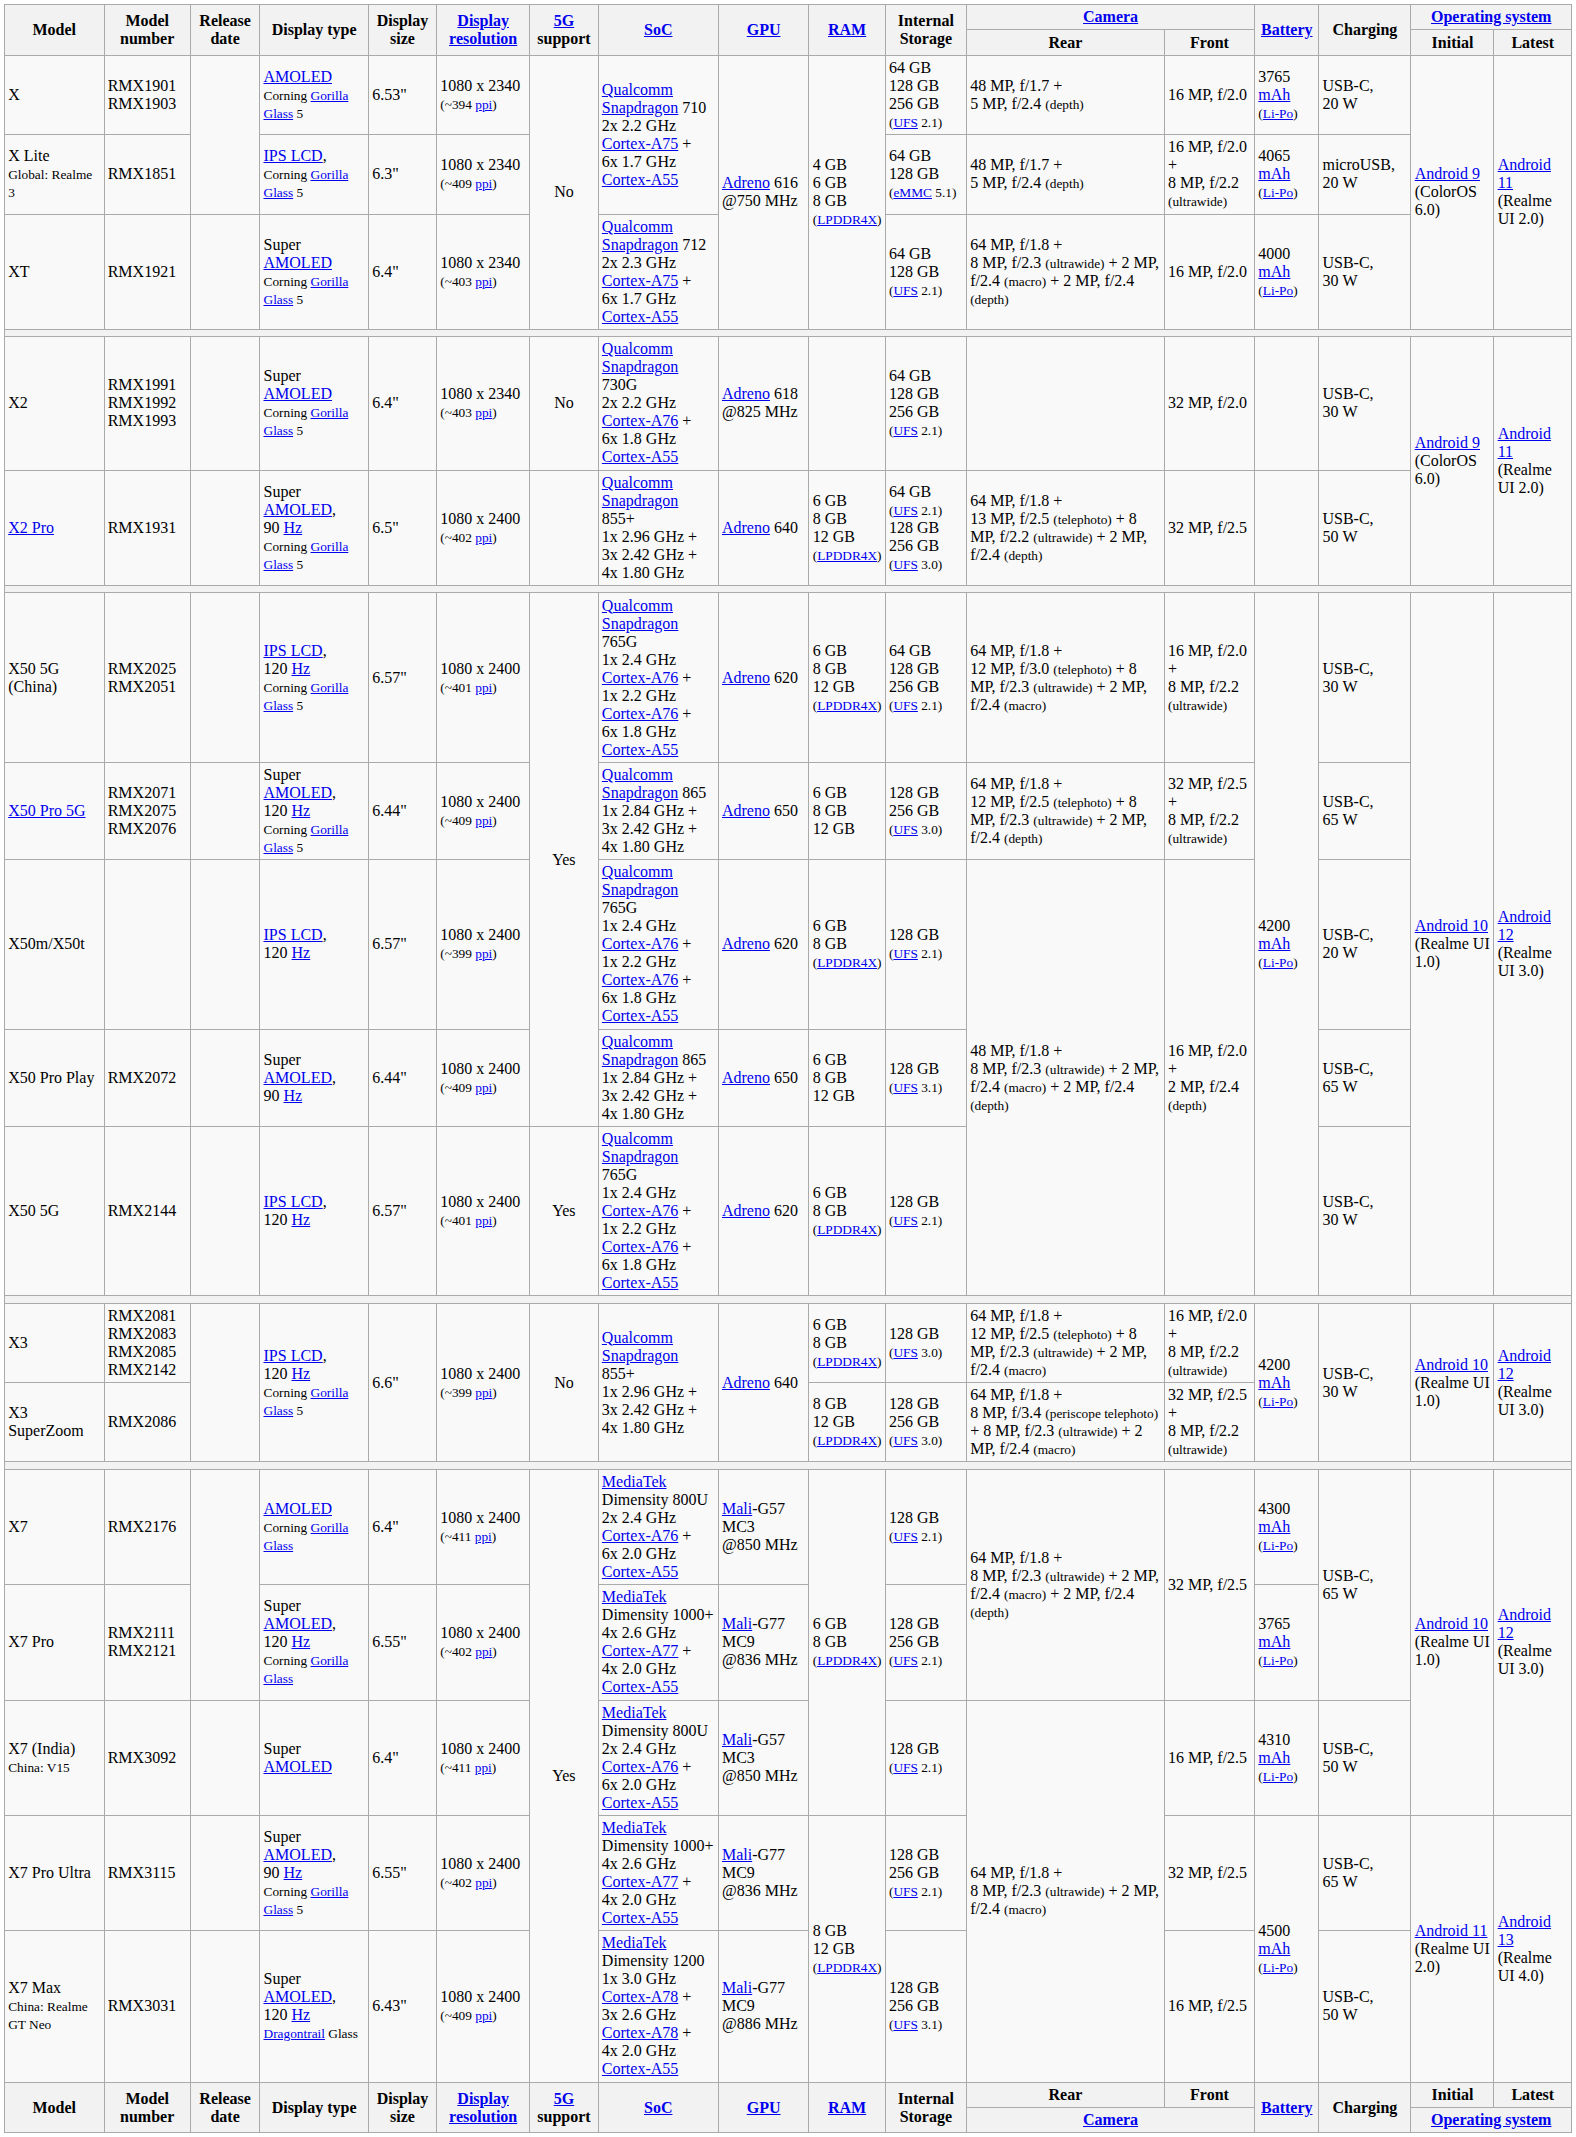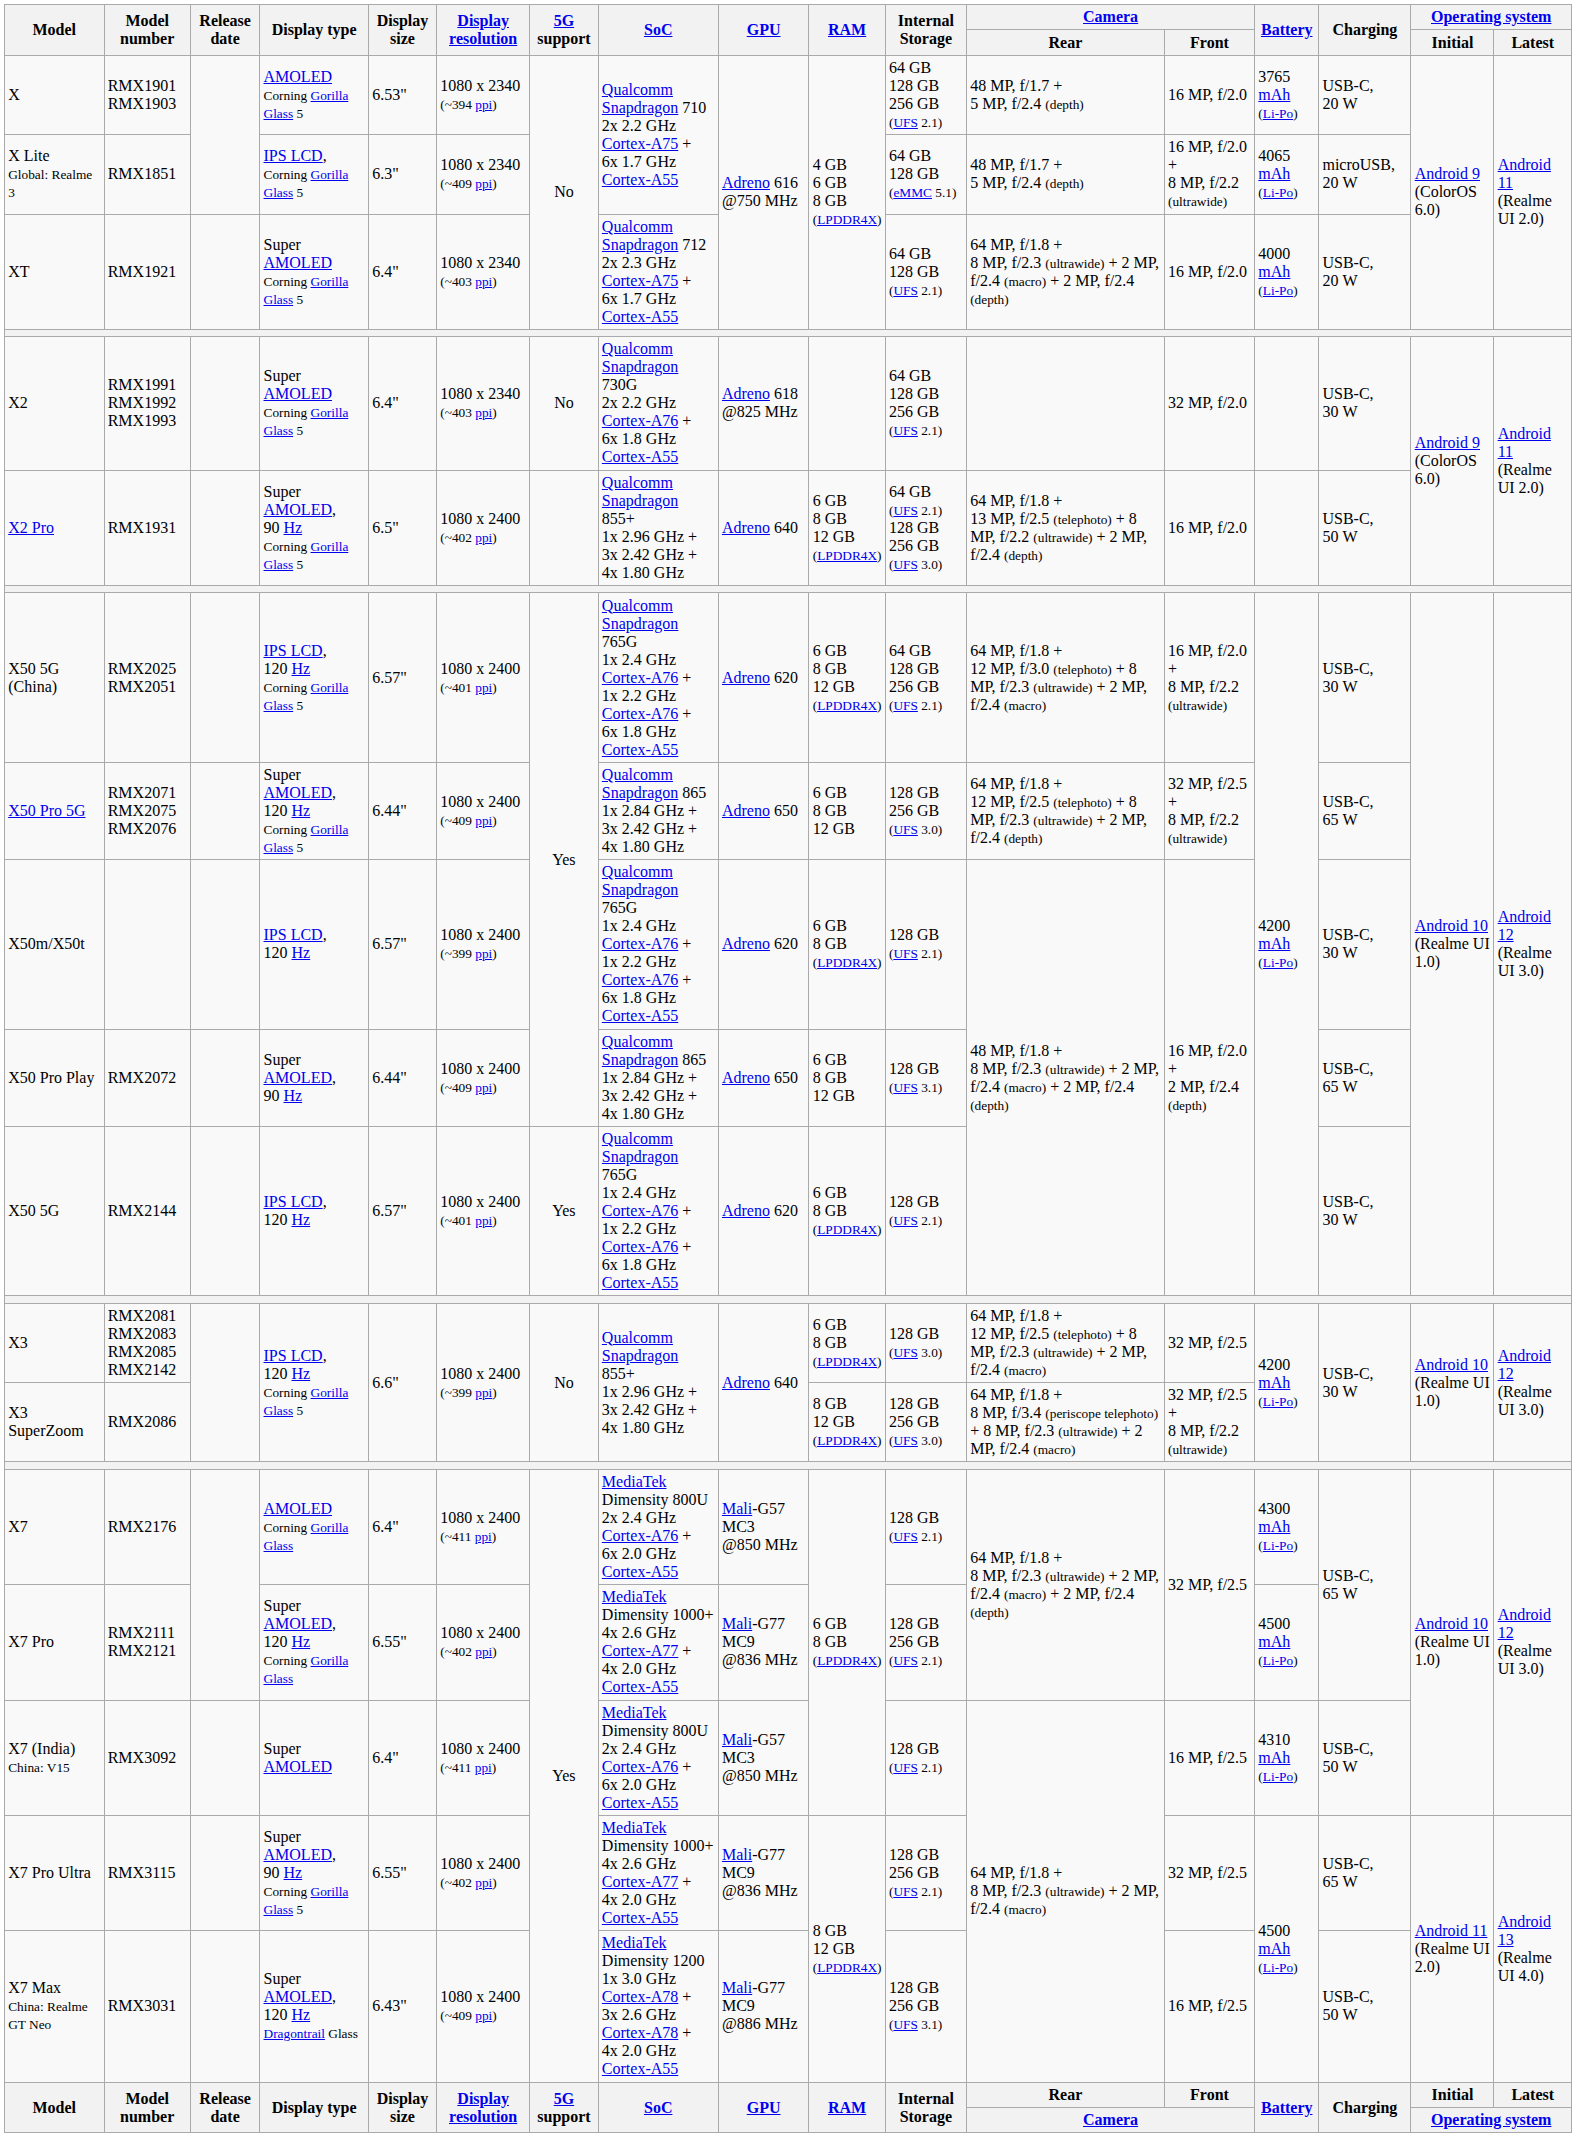XT | Charging: USB-C, 30 W -> USB-C, 20 W
X2 Pro | Camera / Front: 32 MP, f/2.5 -> 16 MP, f/2.0
X50m/X50t | Charging: USB-C, 20 W -> USB-C, 30 W
X3 | Camera / Front: 16 MP, f/2.0 + 8 MP, f/2.2 (ultrawide) -> 32 MP, f/2.5
X7 Pro | Battery: 3765 mAh (Li-Po) -> 4500 mAh (Li-Po)
